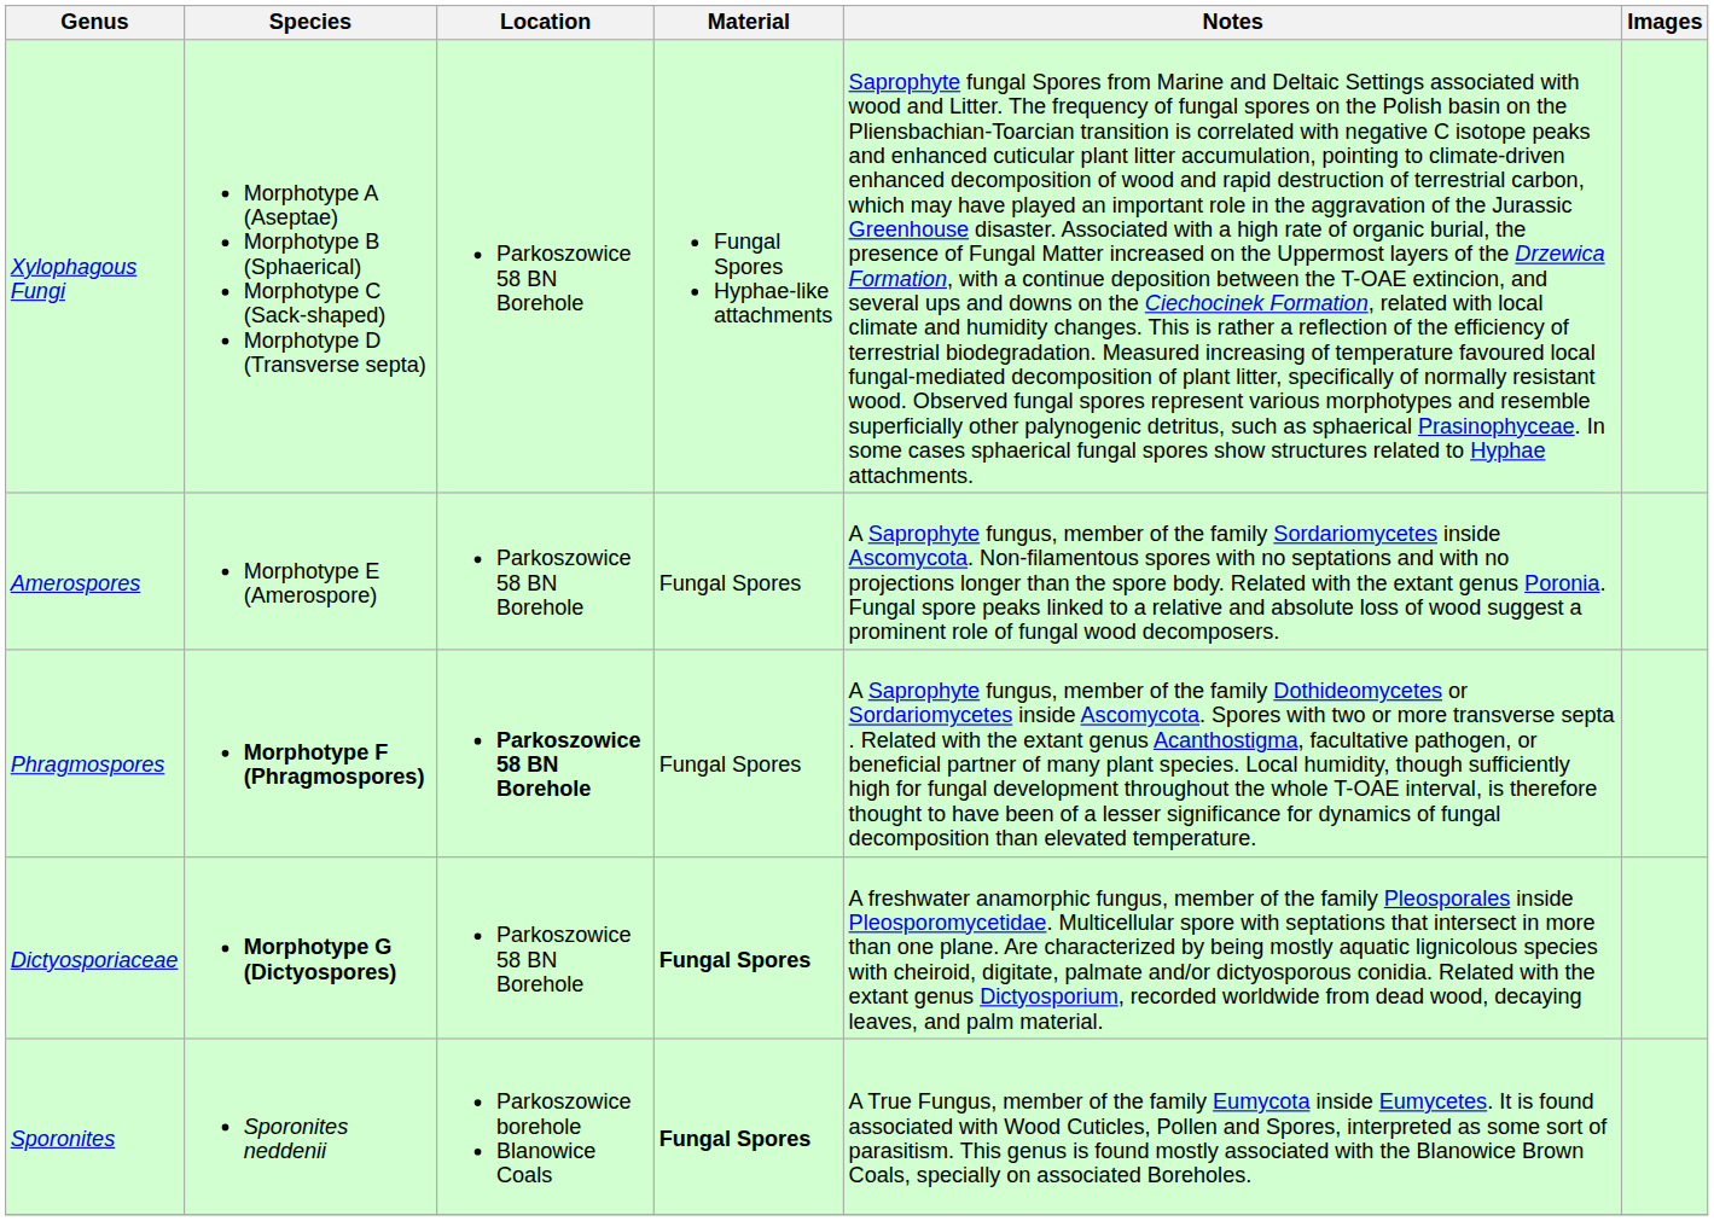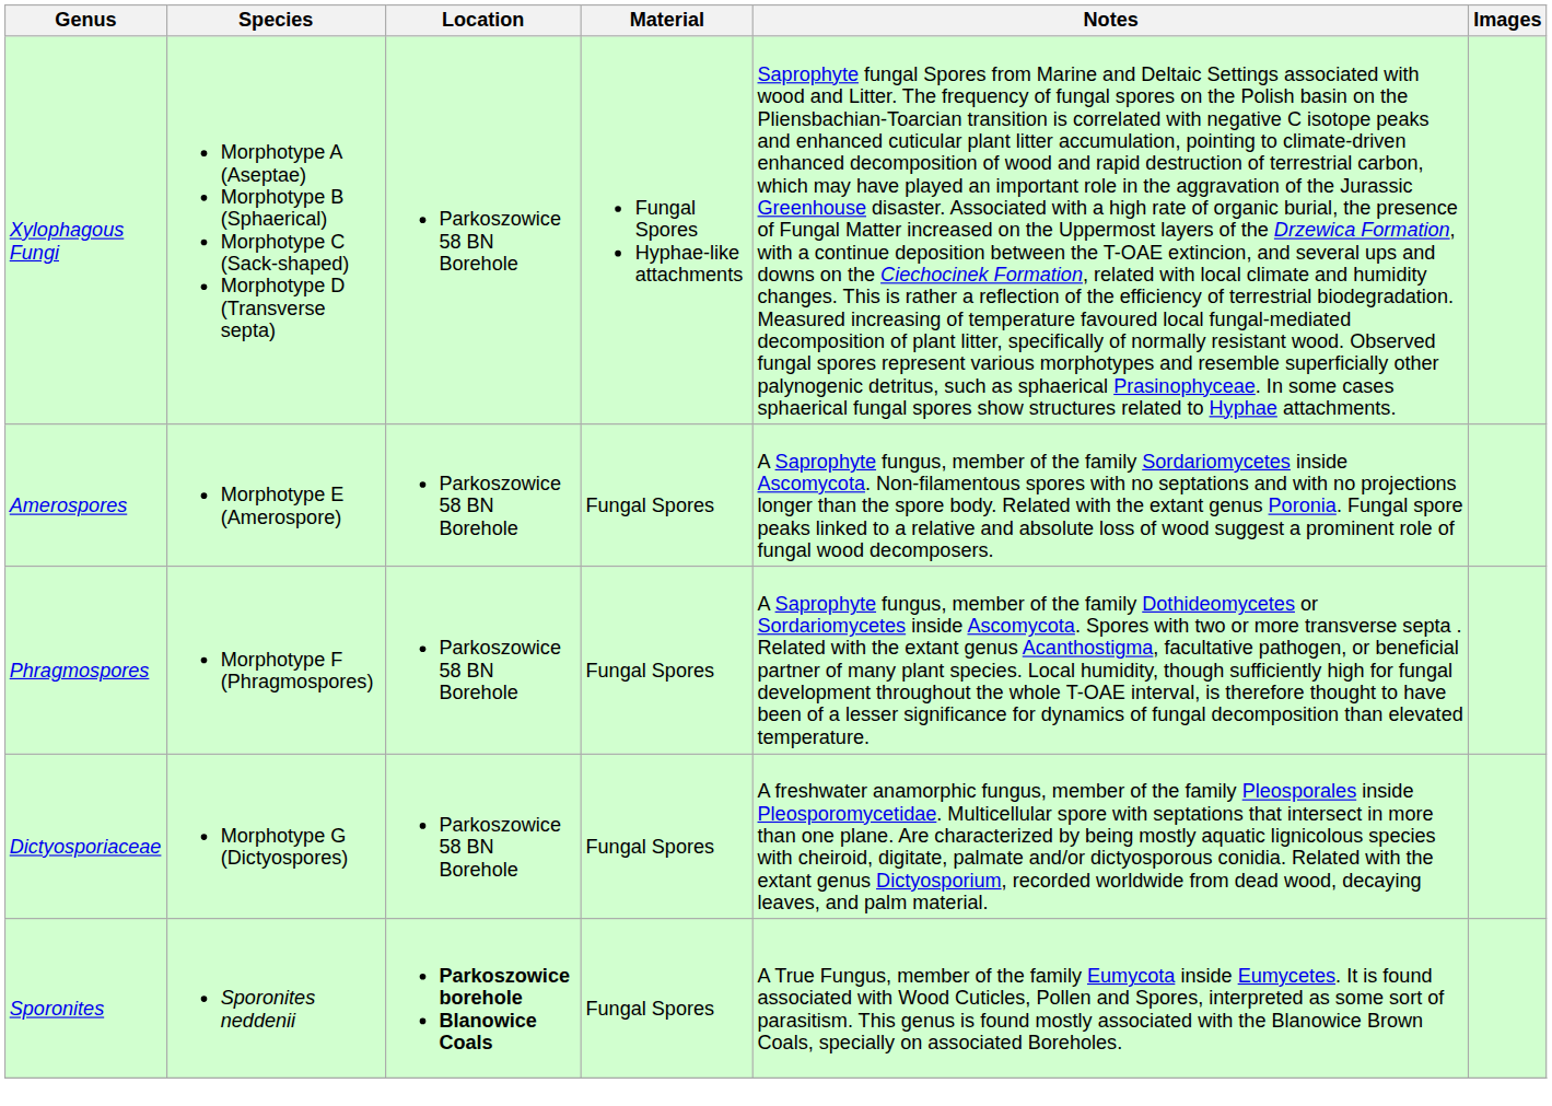Phragmospores | Species: bold -> normal
Phragmospores | Location: bold -> normal
Dictyosporiaceae | Species: bold -> normal
Dictyosporiaceae | Material: bold -> normal
Sporonites | Location: normal -> bold
Sporonites | Material: bold -> normal
